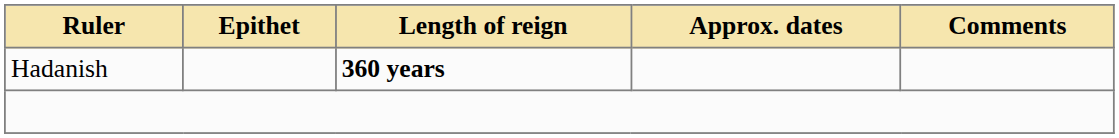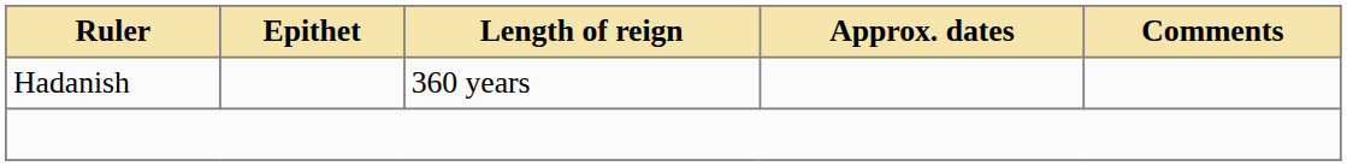Hadanish | Length of reign: bold -> normal
